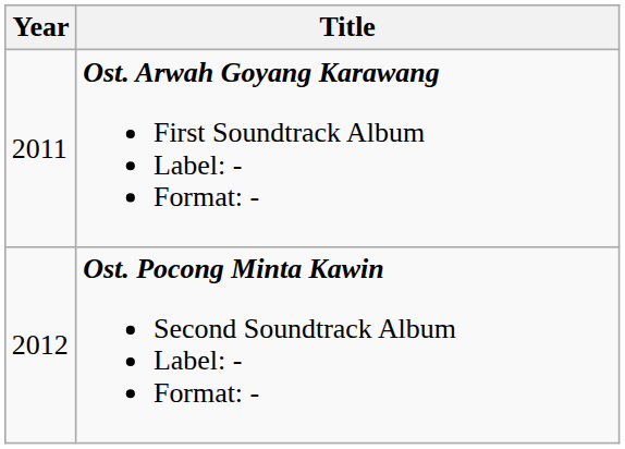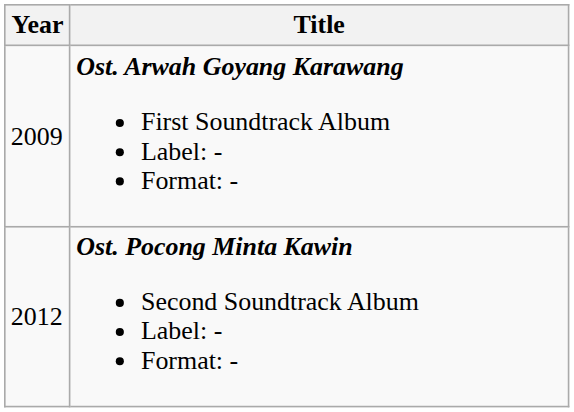row 2 | Year: 2011 -> 2009
